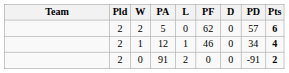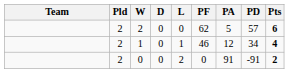columns swapped: D <-> PA
